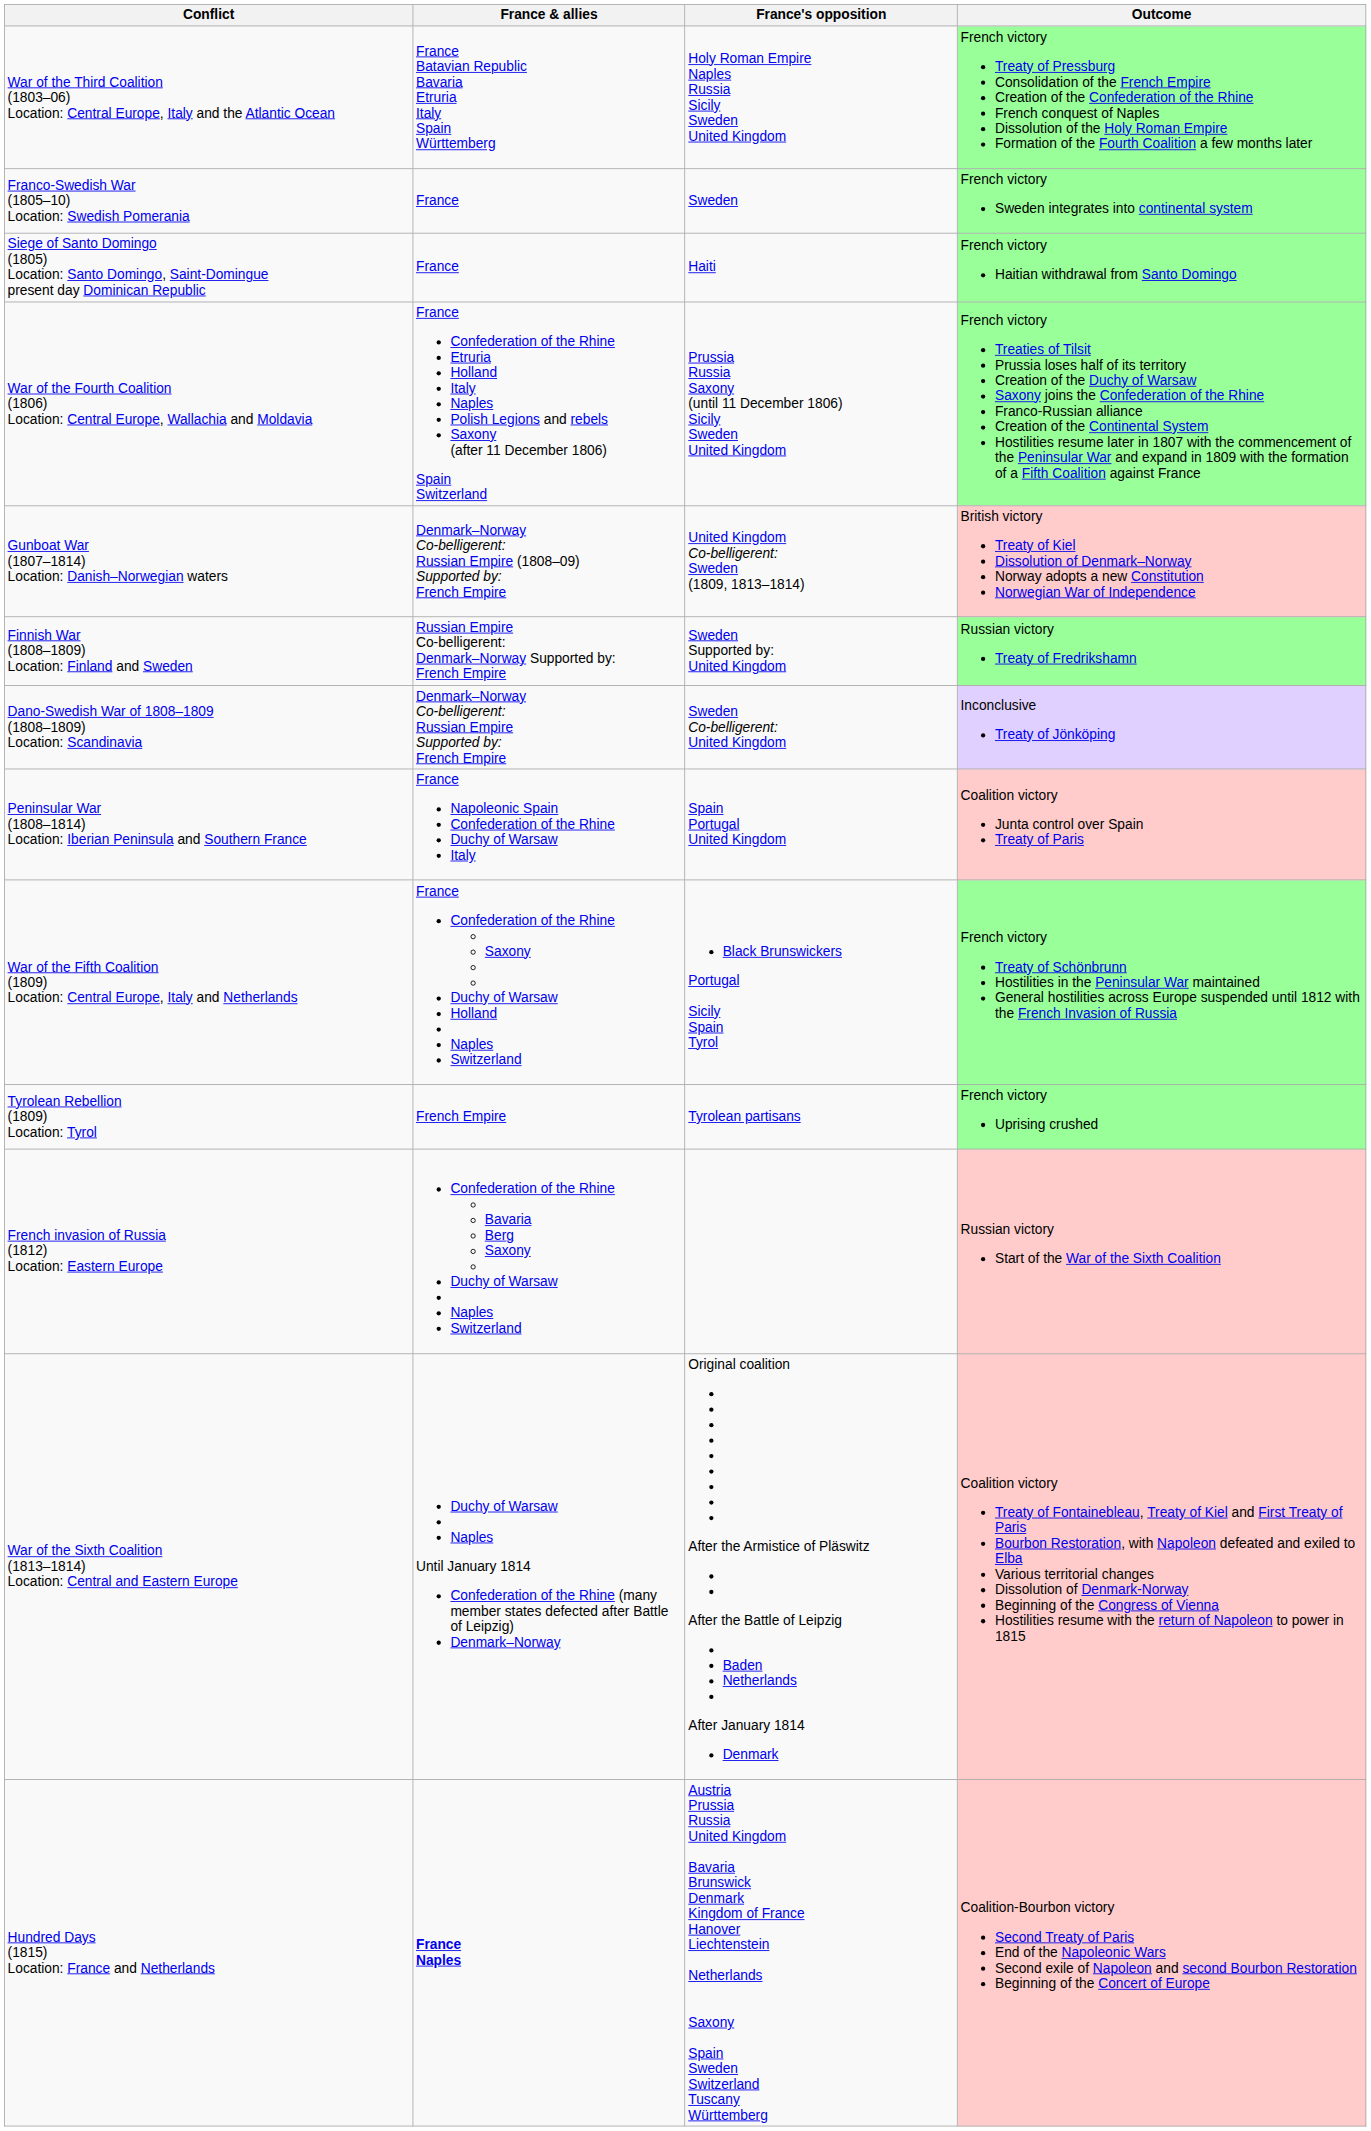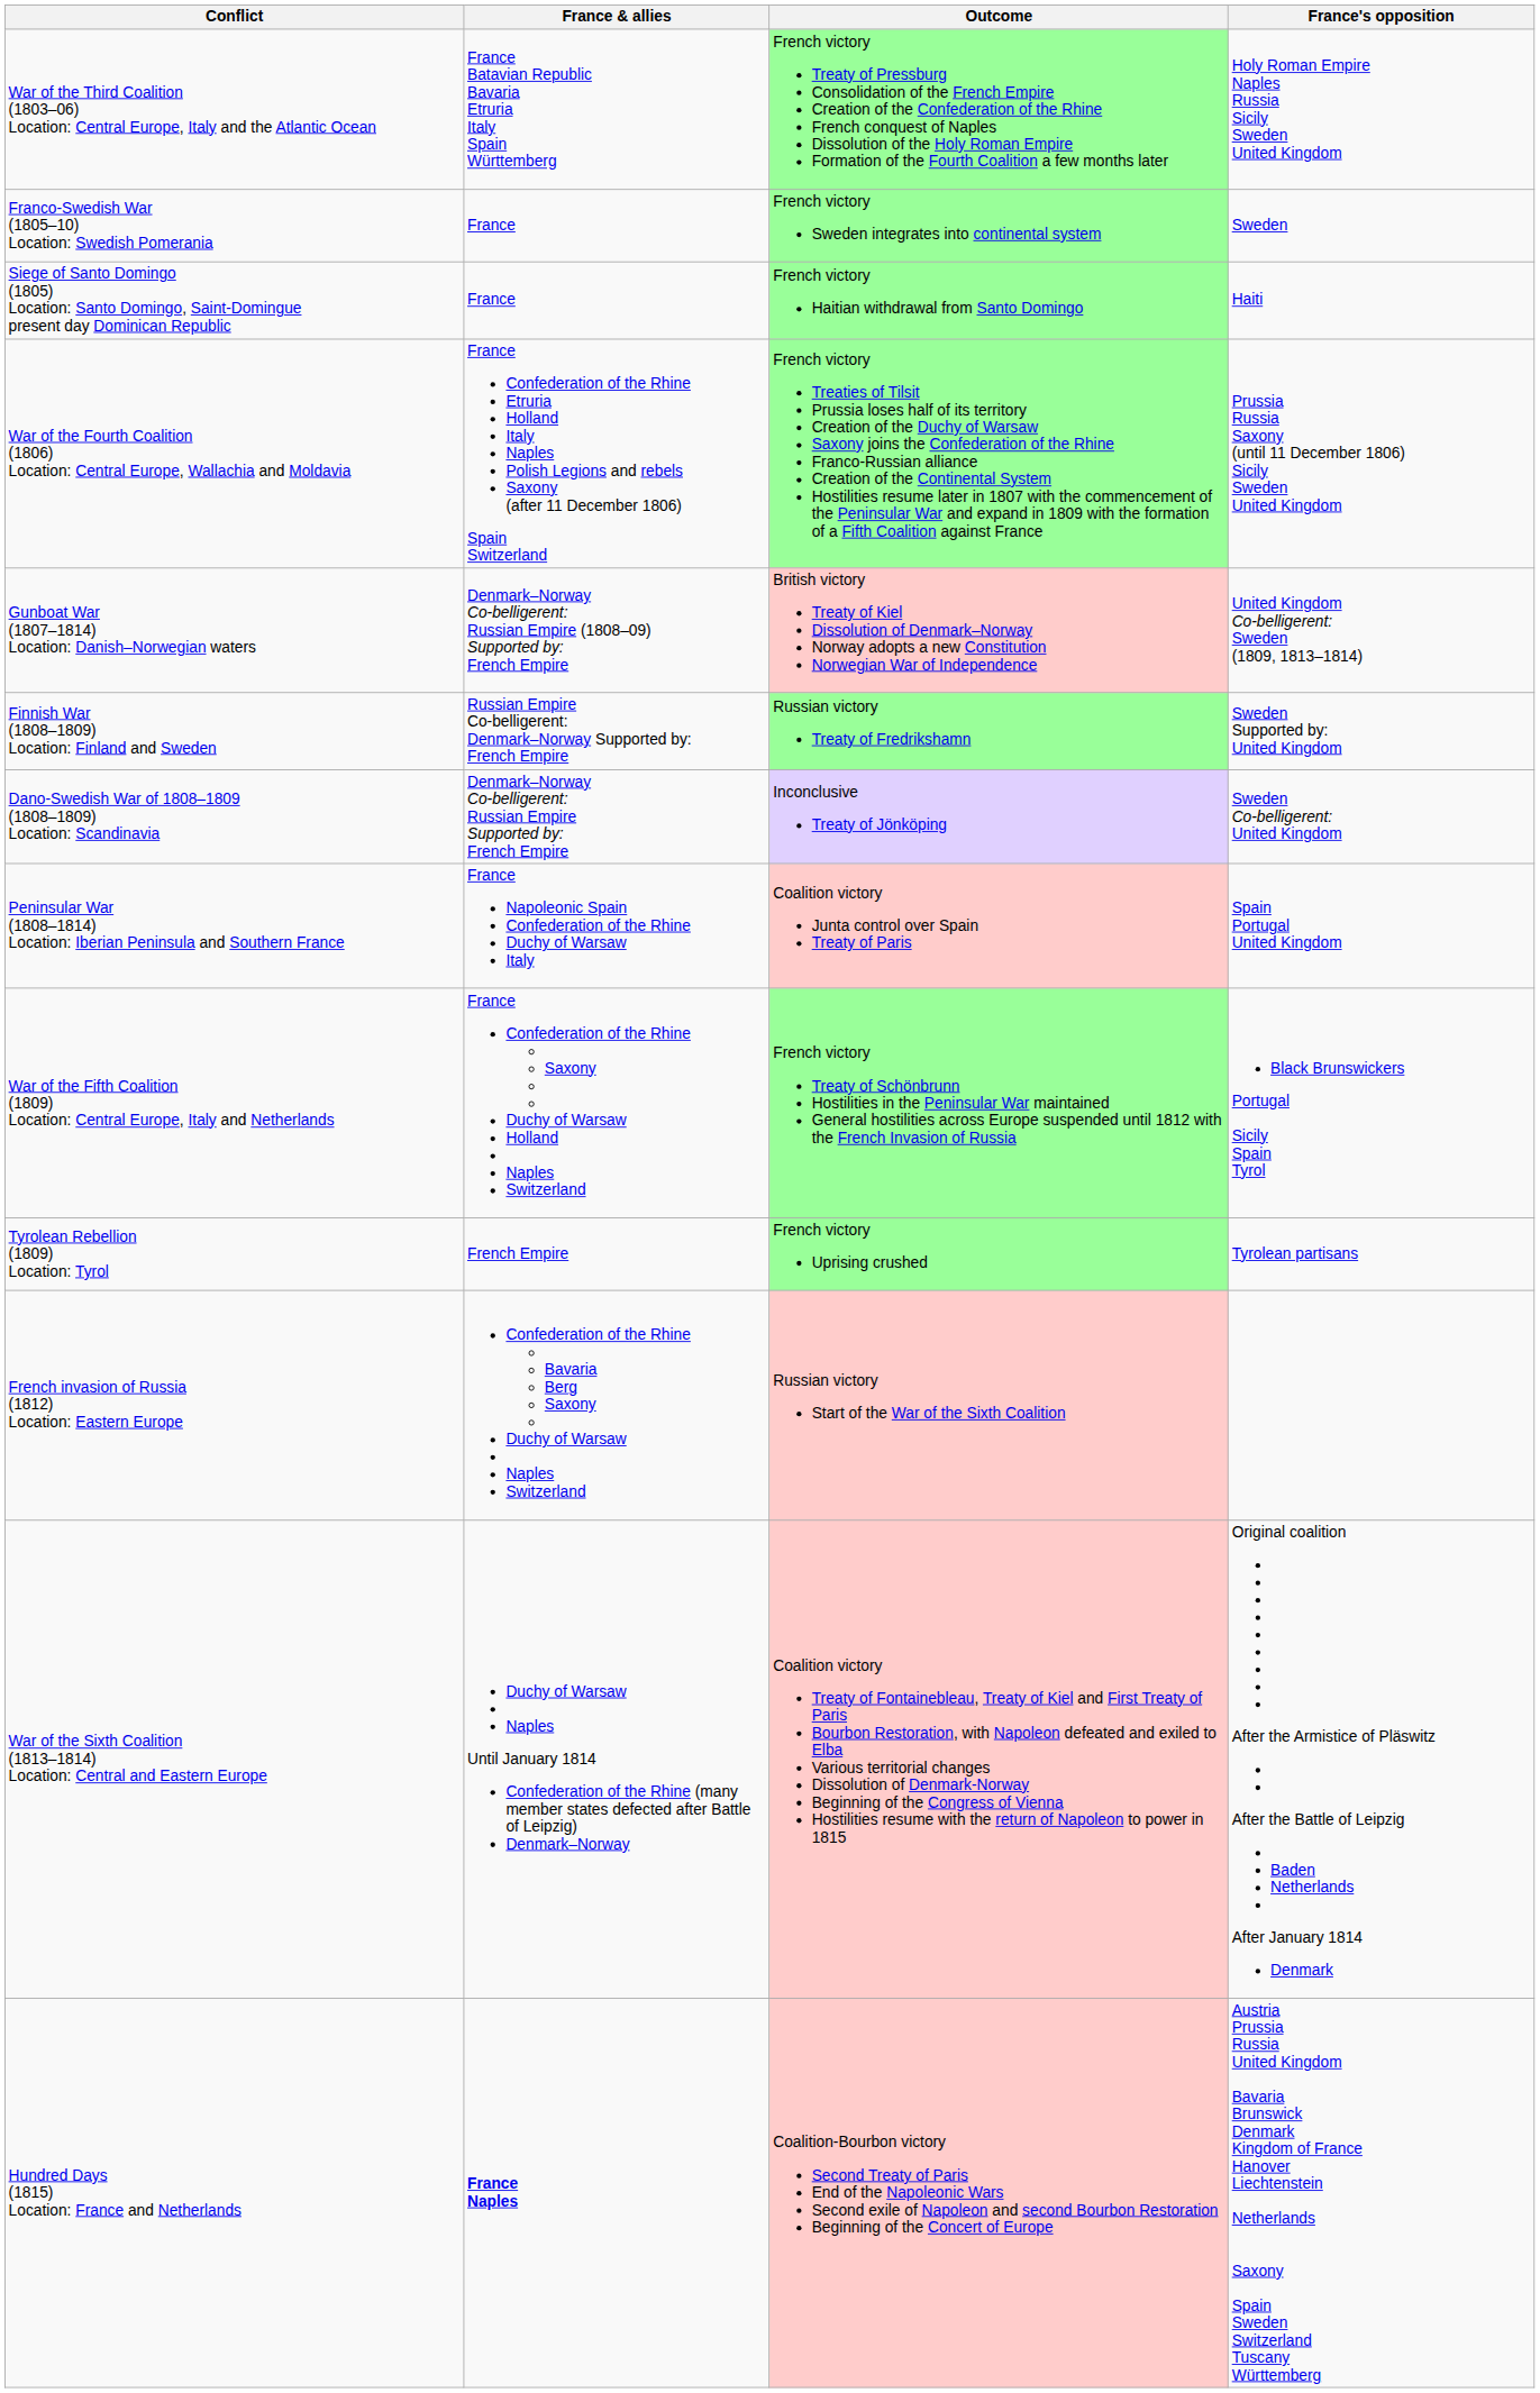columns swapped: France's opposition <-> Outcome
